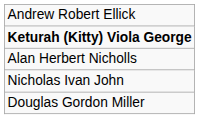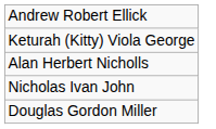row 2 | column 1: bold -> normal
